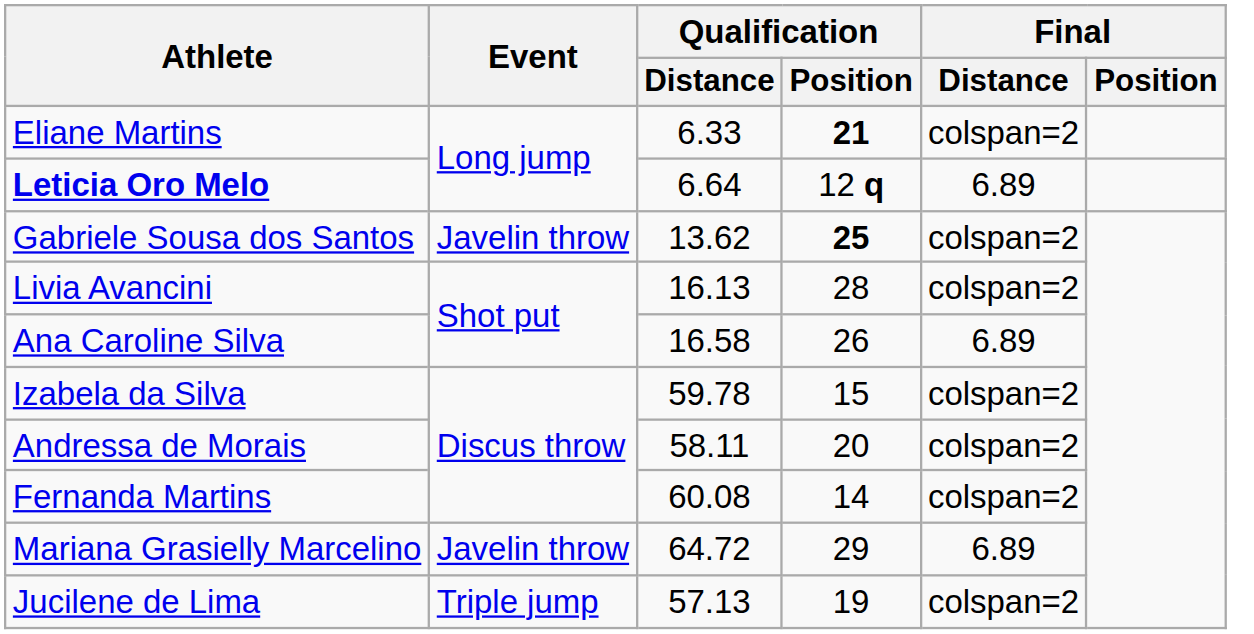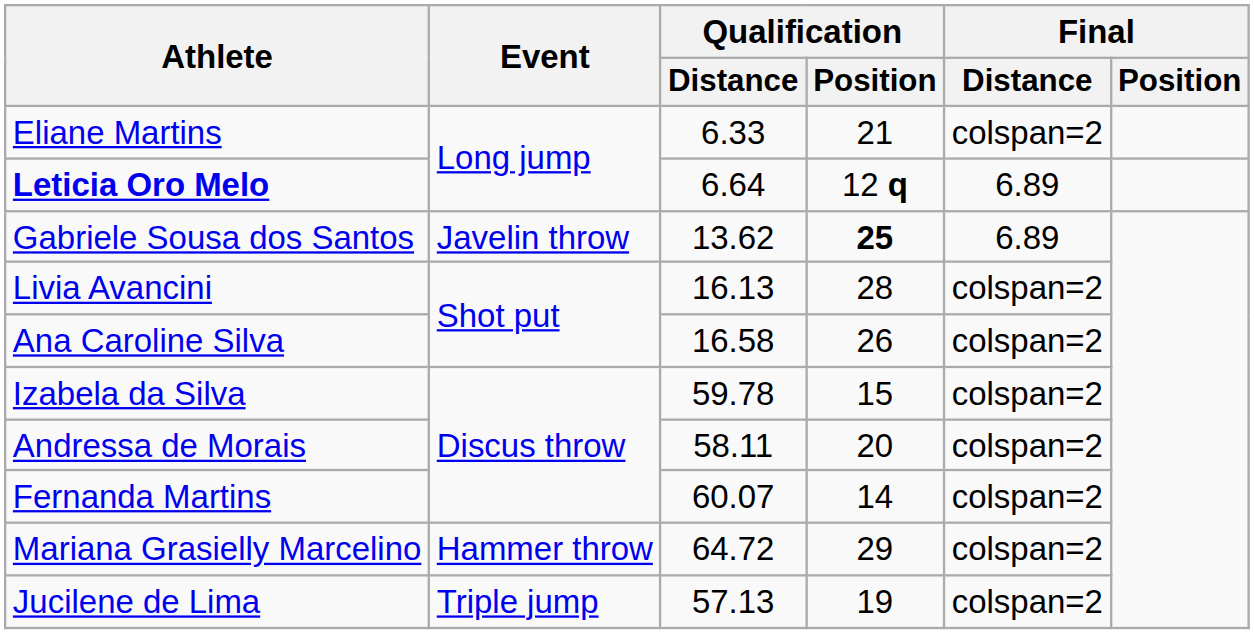Eliane Martins | Qualification / Position: bold -> normal
Gabriele Sousa dos Santos | Final / Distance: colspan=2 -> 6.89
Ana Caroline Silva | Final / Distance: 6.89 -> colspan=2
Fernanda Martins | Qualification / Distance: 60.08 -> 60.07
Mariana Grasielly Marcelino | Event: Javelin throw -> Hammer throw
Mariana Grasielly Marcelino | Final / Distance: 6.89 -> colspan=2
